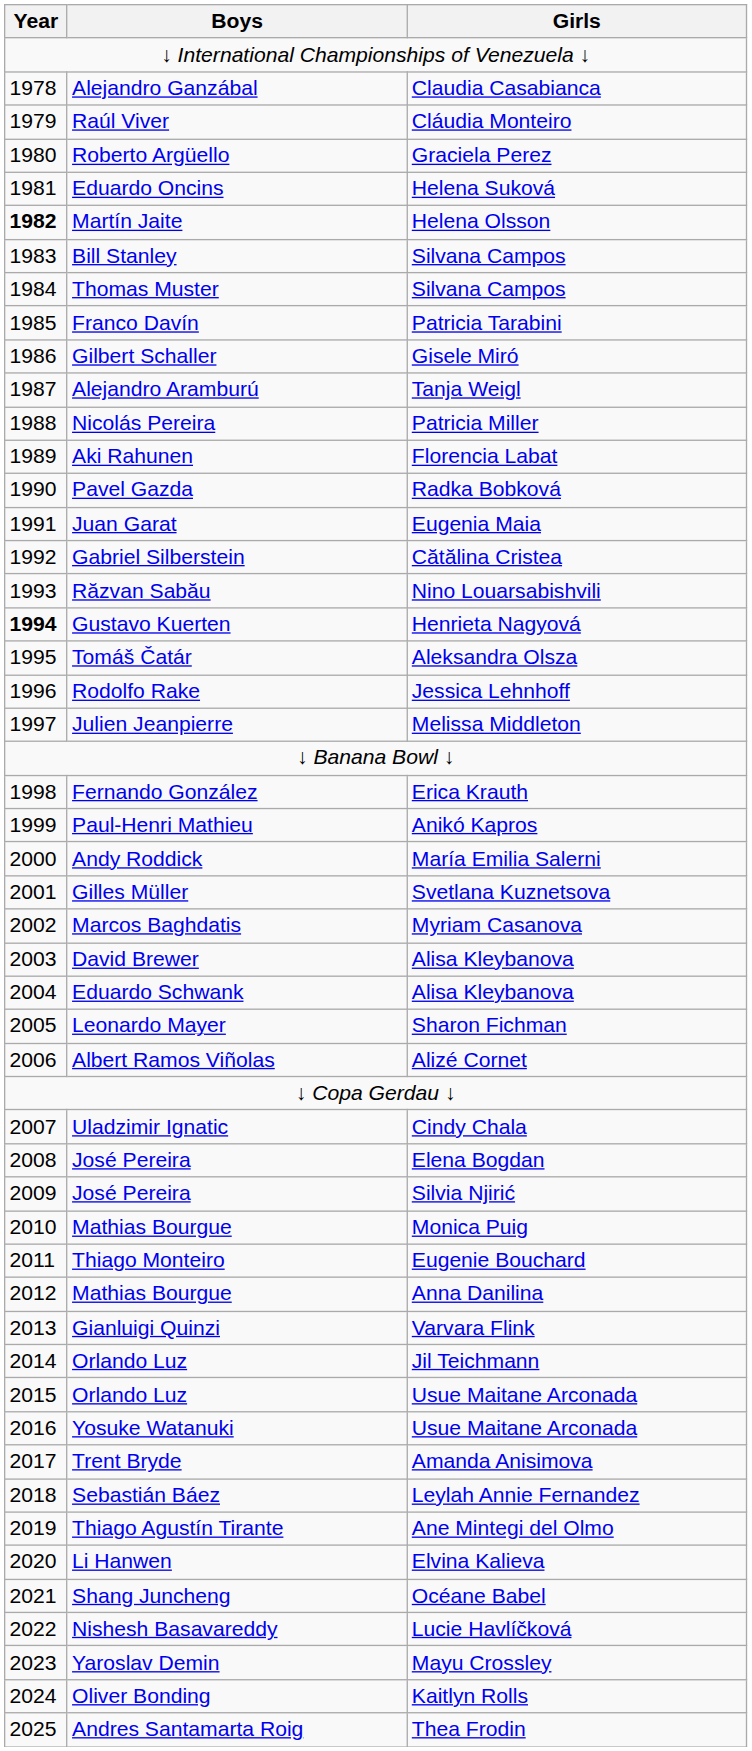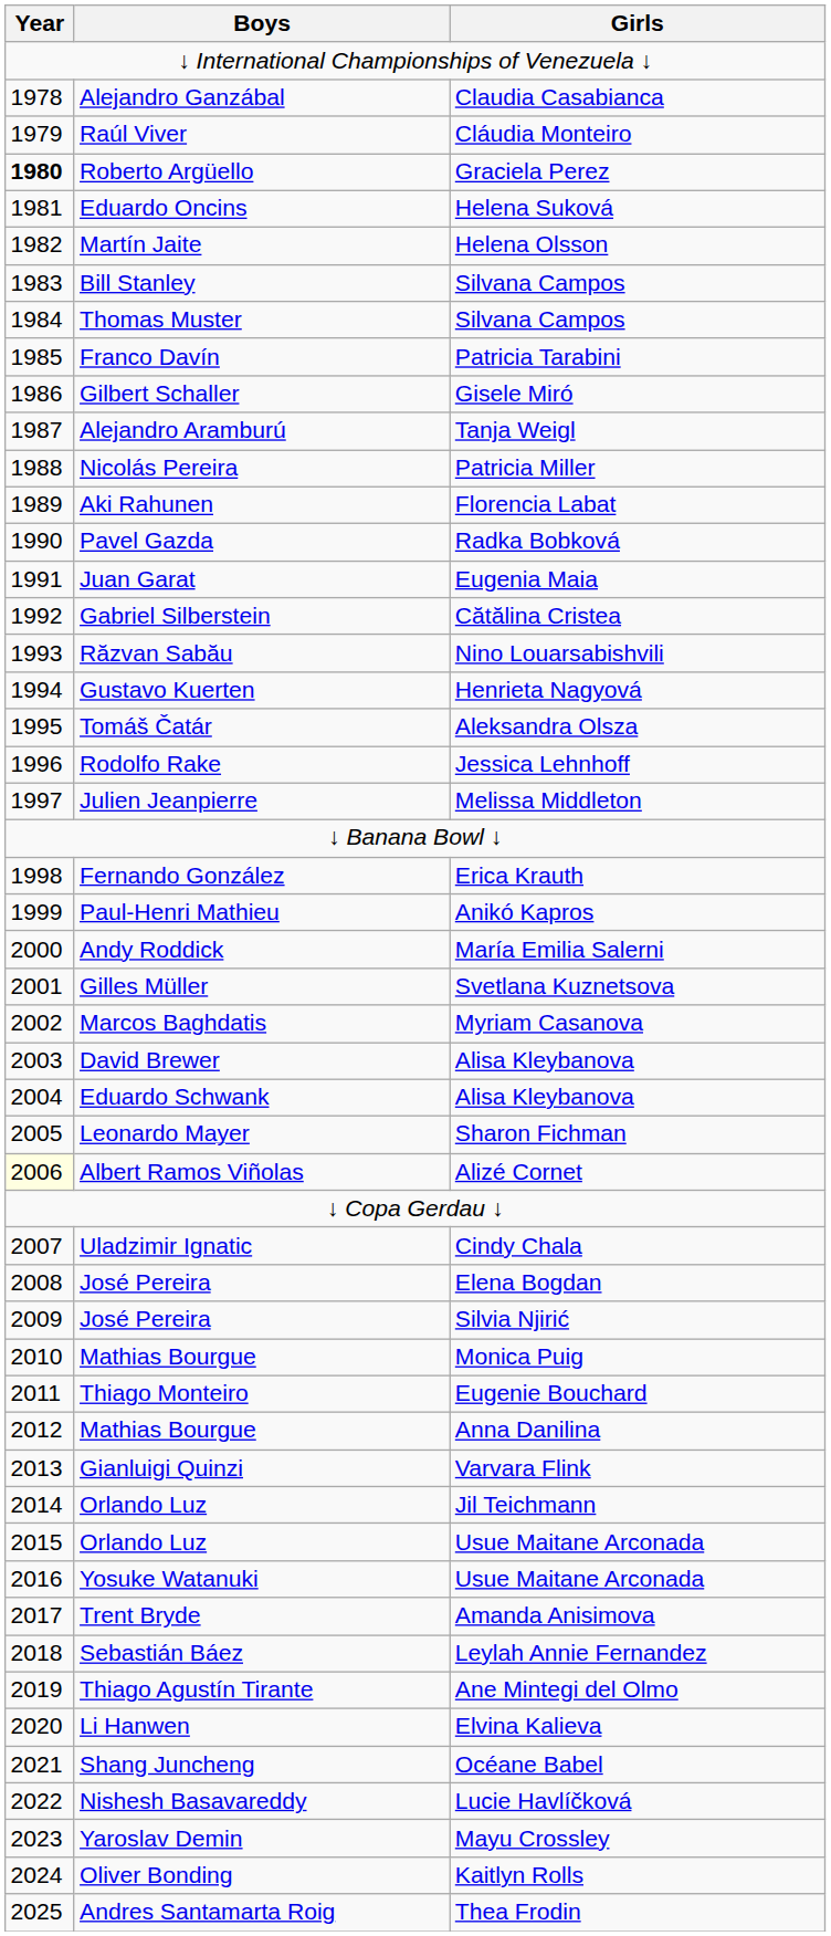Roberto Argüello | Year: normal -> bold
Martín Jaite | Year: bold -> normal
Gustavo Kuerten | Year: bold -> normal
Albert Ramos Viñolas | Year: no background -> lightyellow background
